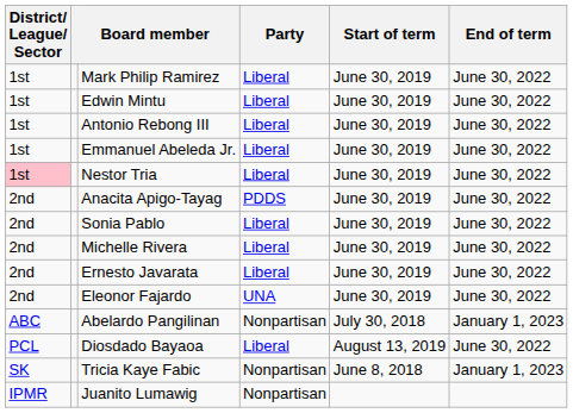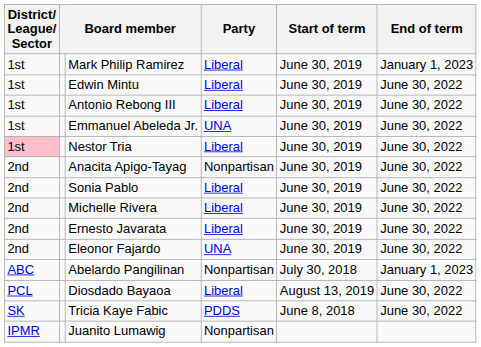Mark Philip Ramirez | End of term: June 30, 2022 -> January 1, 2023
Emmanuel Abeleda Jr. | Party: Liberal -> UNA
Anacita Apigo-Tayag | Party: PDDS -> Nonpartisan
Tricia Kaye Fabic | Party: Nonpartisan -> PDDS
Tricia Kaye Fabic | End of term: January 1, 2023 -> June 30, 2022
